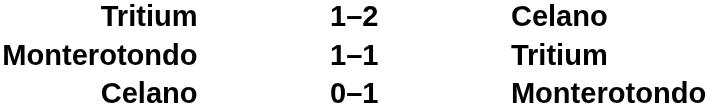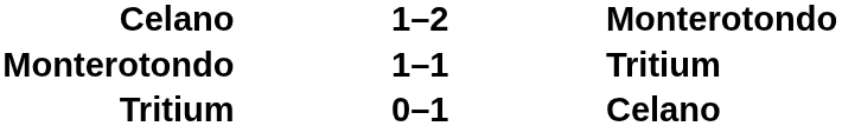row 1 | column 1: Tritium -> Celano
row 1 | column 3: Celano -> Monterotondo
row 3 | column 1: Celano -> Tritium
row 3 | column 3: Monterotondo -> Celano
